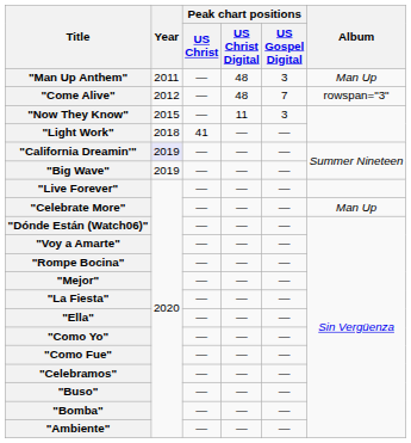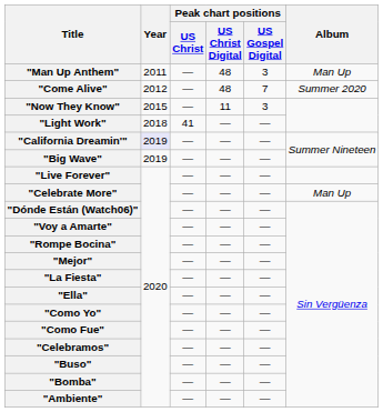"Come Alive" | Album: rowspan="3" -> Summer 2020
